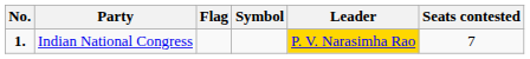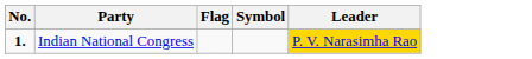- column: Seats contested | 7
